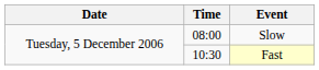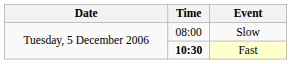Fast | Time: normal -> bold
